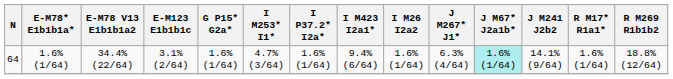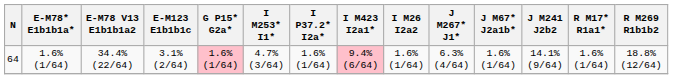64 | G P15* G2a*: no background -> pink background
64 | I M423 I2a1*: no background -> pink background
64 | J M67* J2a1b*: paleturquoise background -> no background
